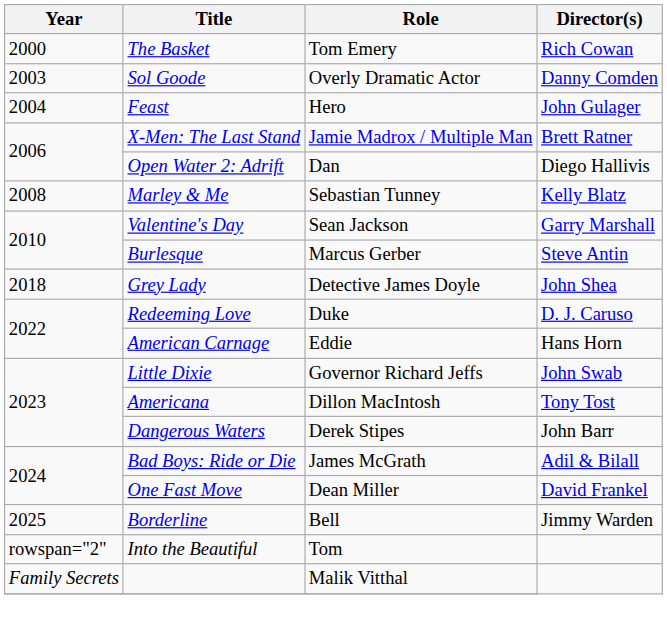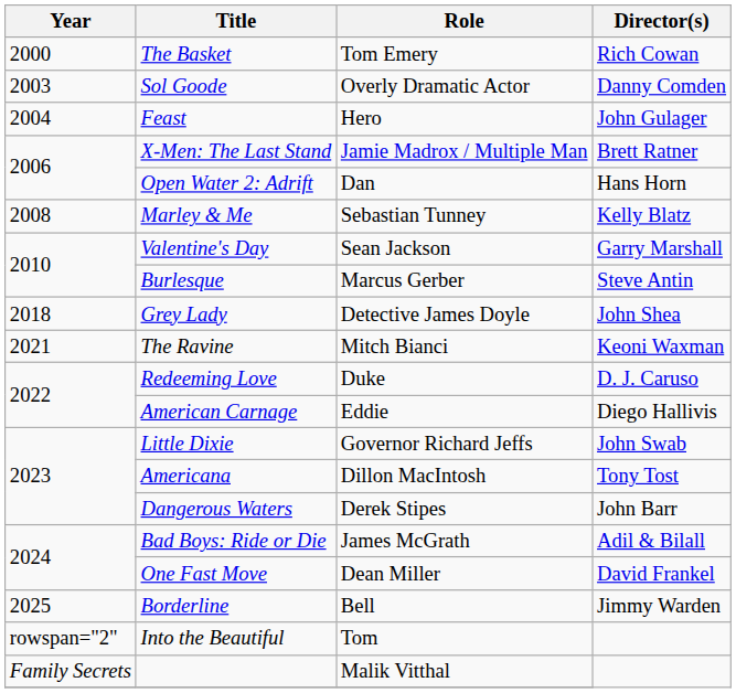Open Water 2: Adrift | Director(s): Diego Hallivis -> Hans Horn
+ row: 2021 | The Ravine | Mitch Bianci | Keoni Waxman
American Carnage | Director(s): Hans Horn -> Diego Hallivis
